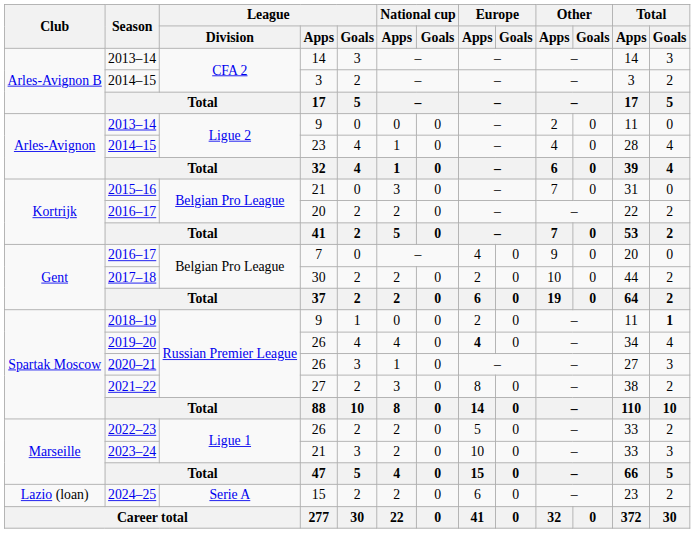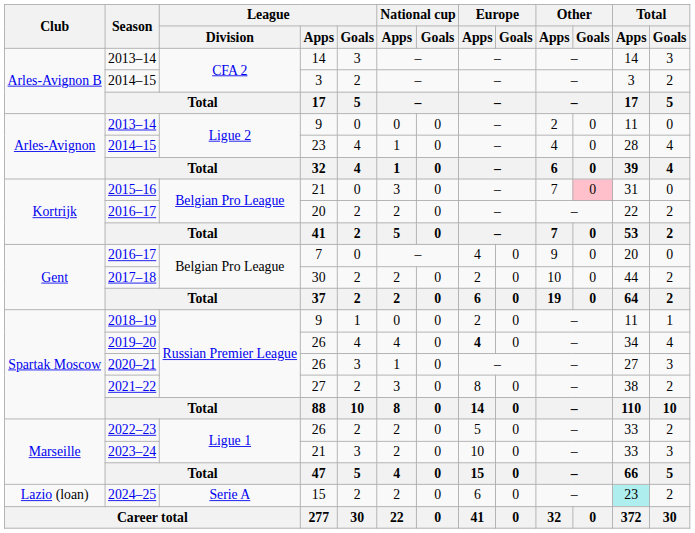2015–16 | Other / Goals: no background -> pink background
2018–19 | Total / Goals: bold -> normal
2024–25 | Total / Apps: no background -> paleturquoise background
